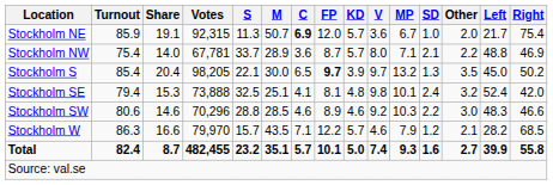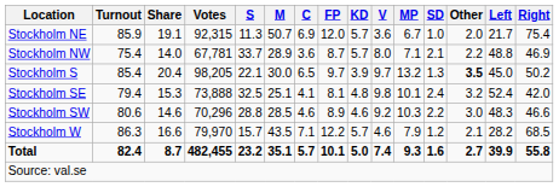Stockholm NE | C: bold -> normal
Stockholm S | FP: bold -> normal
Stockholm S | Other: normal -> bold
